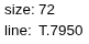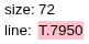line: | column 2: no background -> pink background
